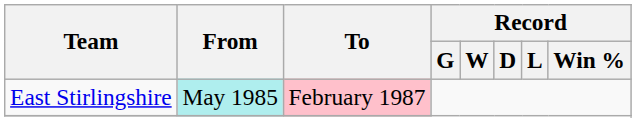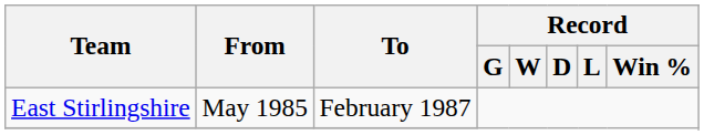East Stirlingshire | From: paleturquoise background -> no background
East Stirlingshire | To: pink background -> no background
